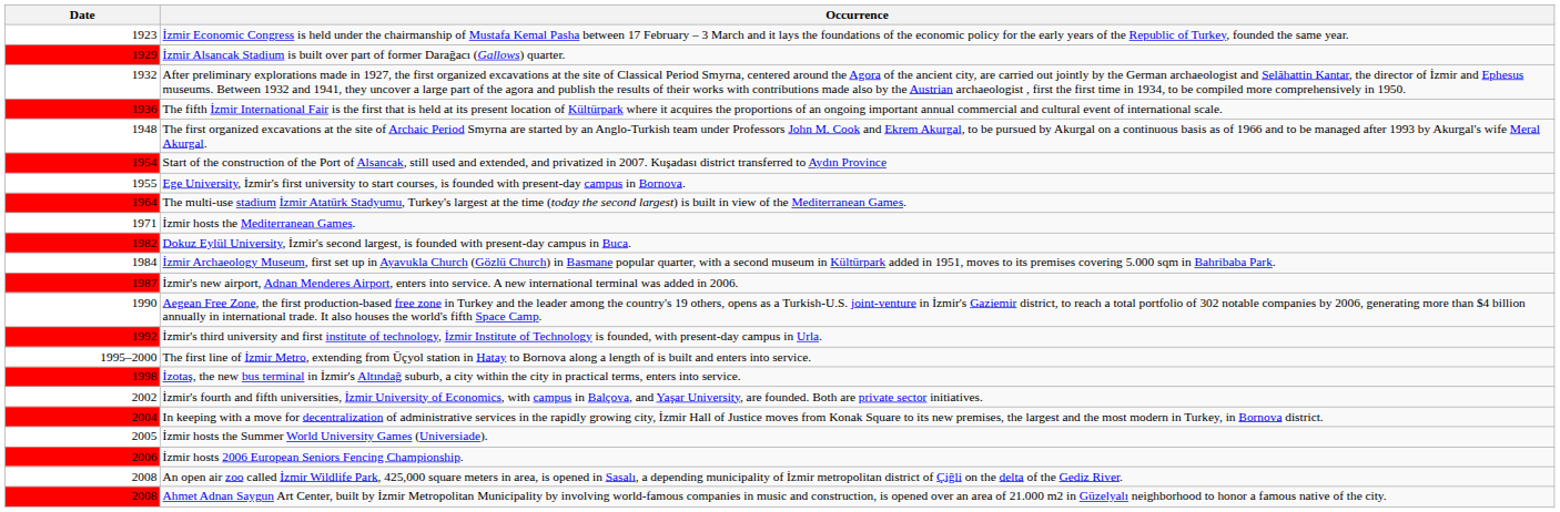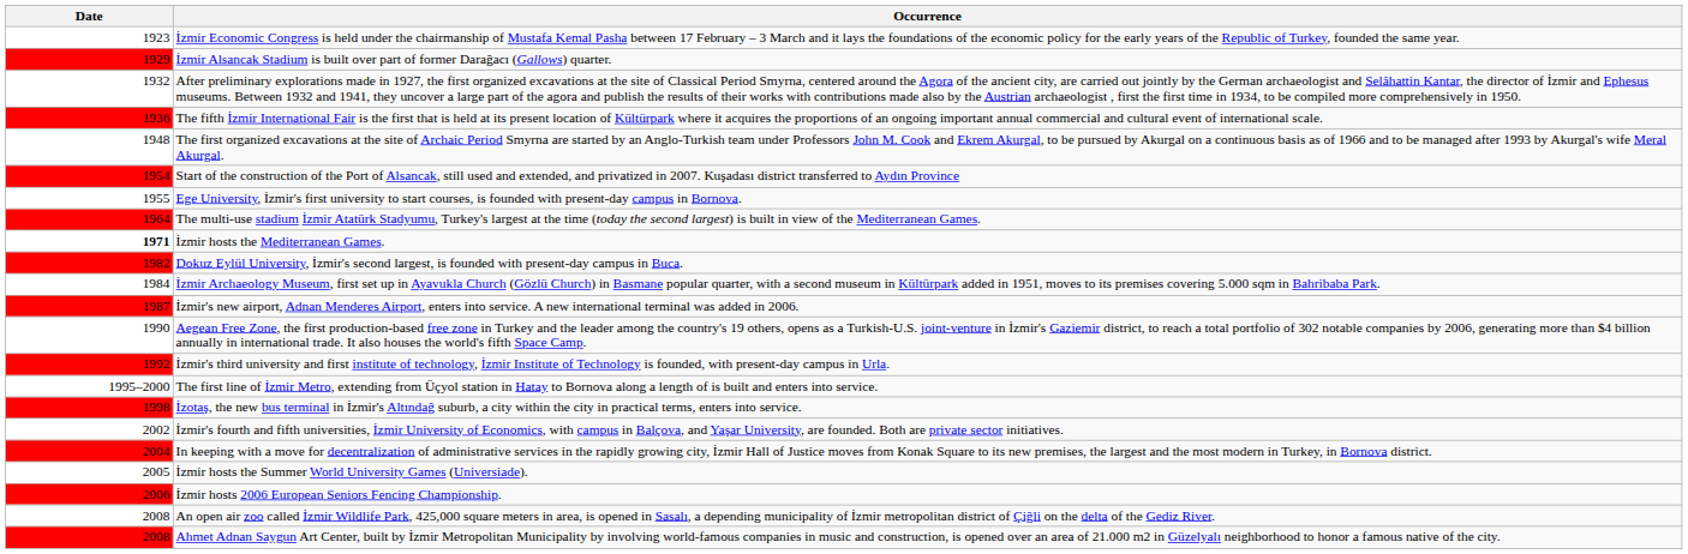İzmir hosts the Mediterranean Games. | Date: normal -> bold
